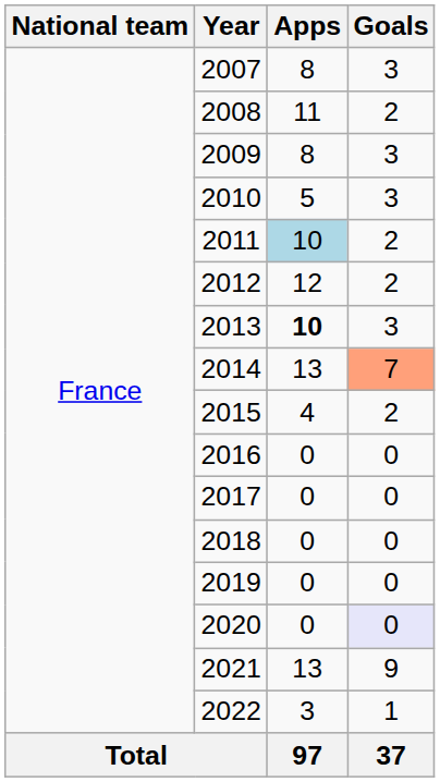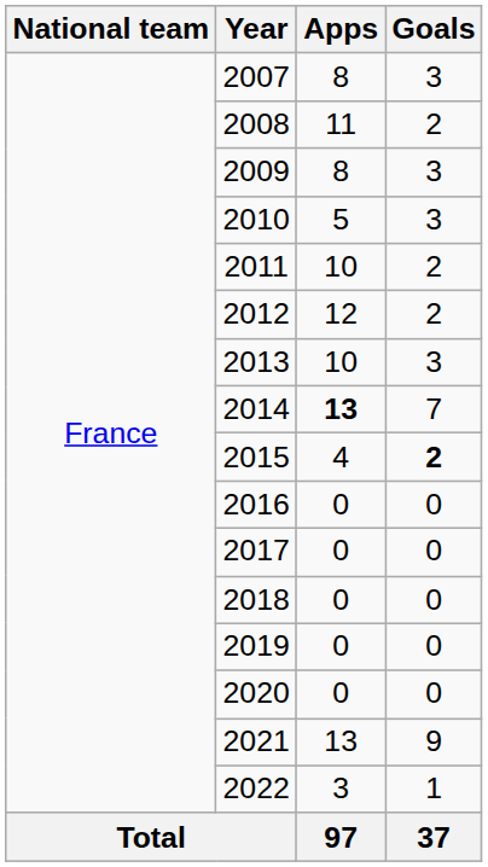2011 | Apps: lightblue background -> no background
2013 | Apps: bold -> normal
2014 | Apps: normal -> bold
2014 | Goals: lightsalmon background -> no background
2015 | Goals: normal -> bold
2020 | Goals: lavender background -> no background
